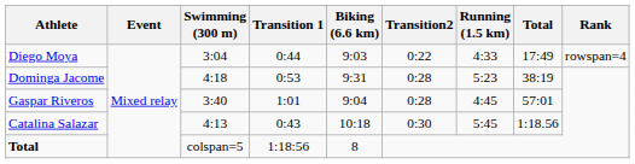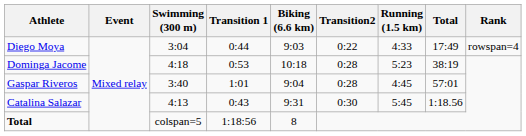Dominga Jacome | Biking (6.6 km): 9:31 -> 10:18
Catalina Salazar | Biking (6.6 km): 10:18 -> 9:31
